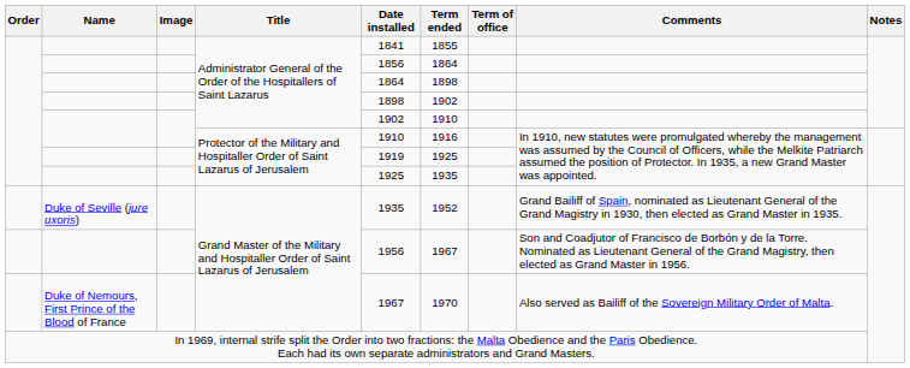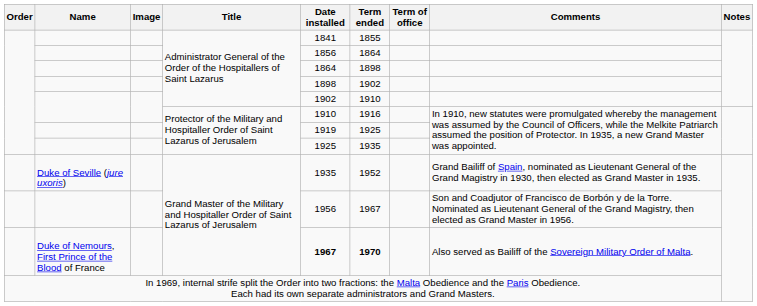Duke of Nemours, First Prince of the Blood of France | Date installed: normal -> bold
Duke of Nemours, First Prince of the Blood of France | Term ended: normal -> bold
